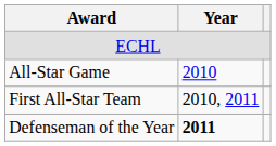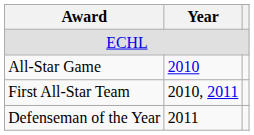Defenseman of the Year | Year: bold -> normal
